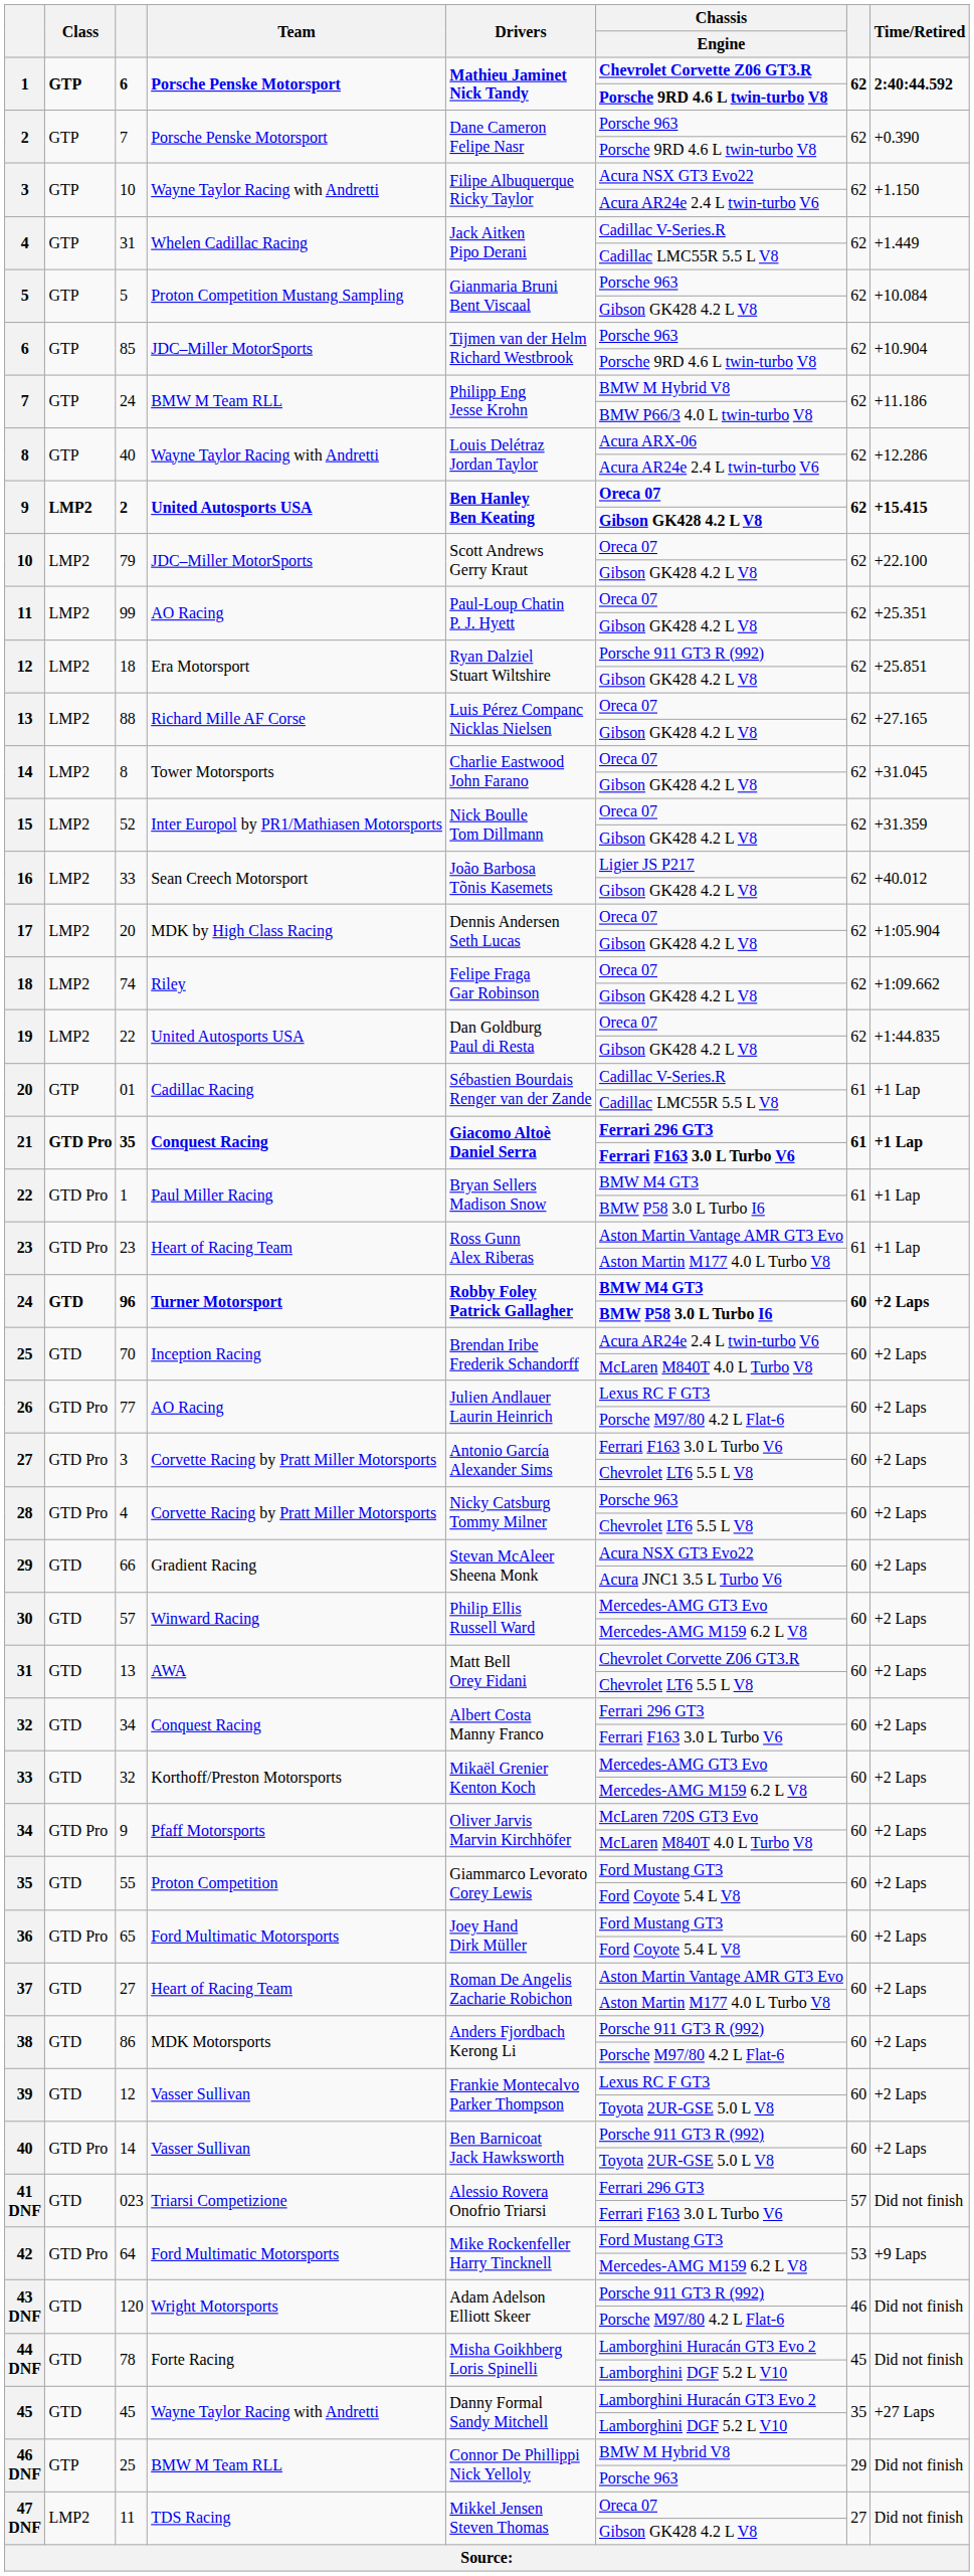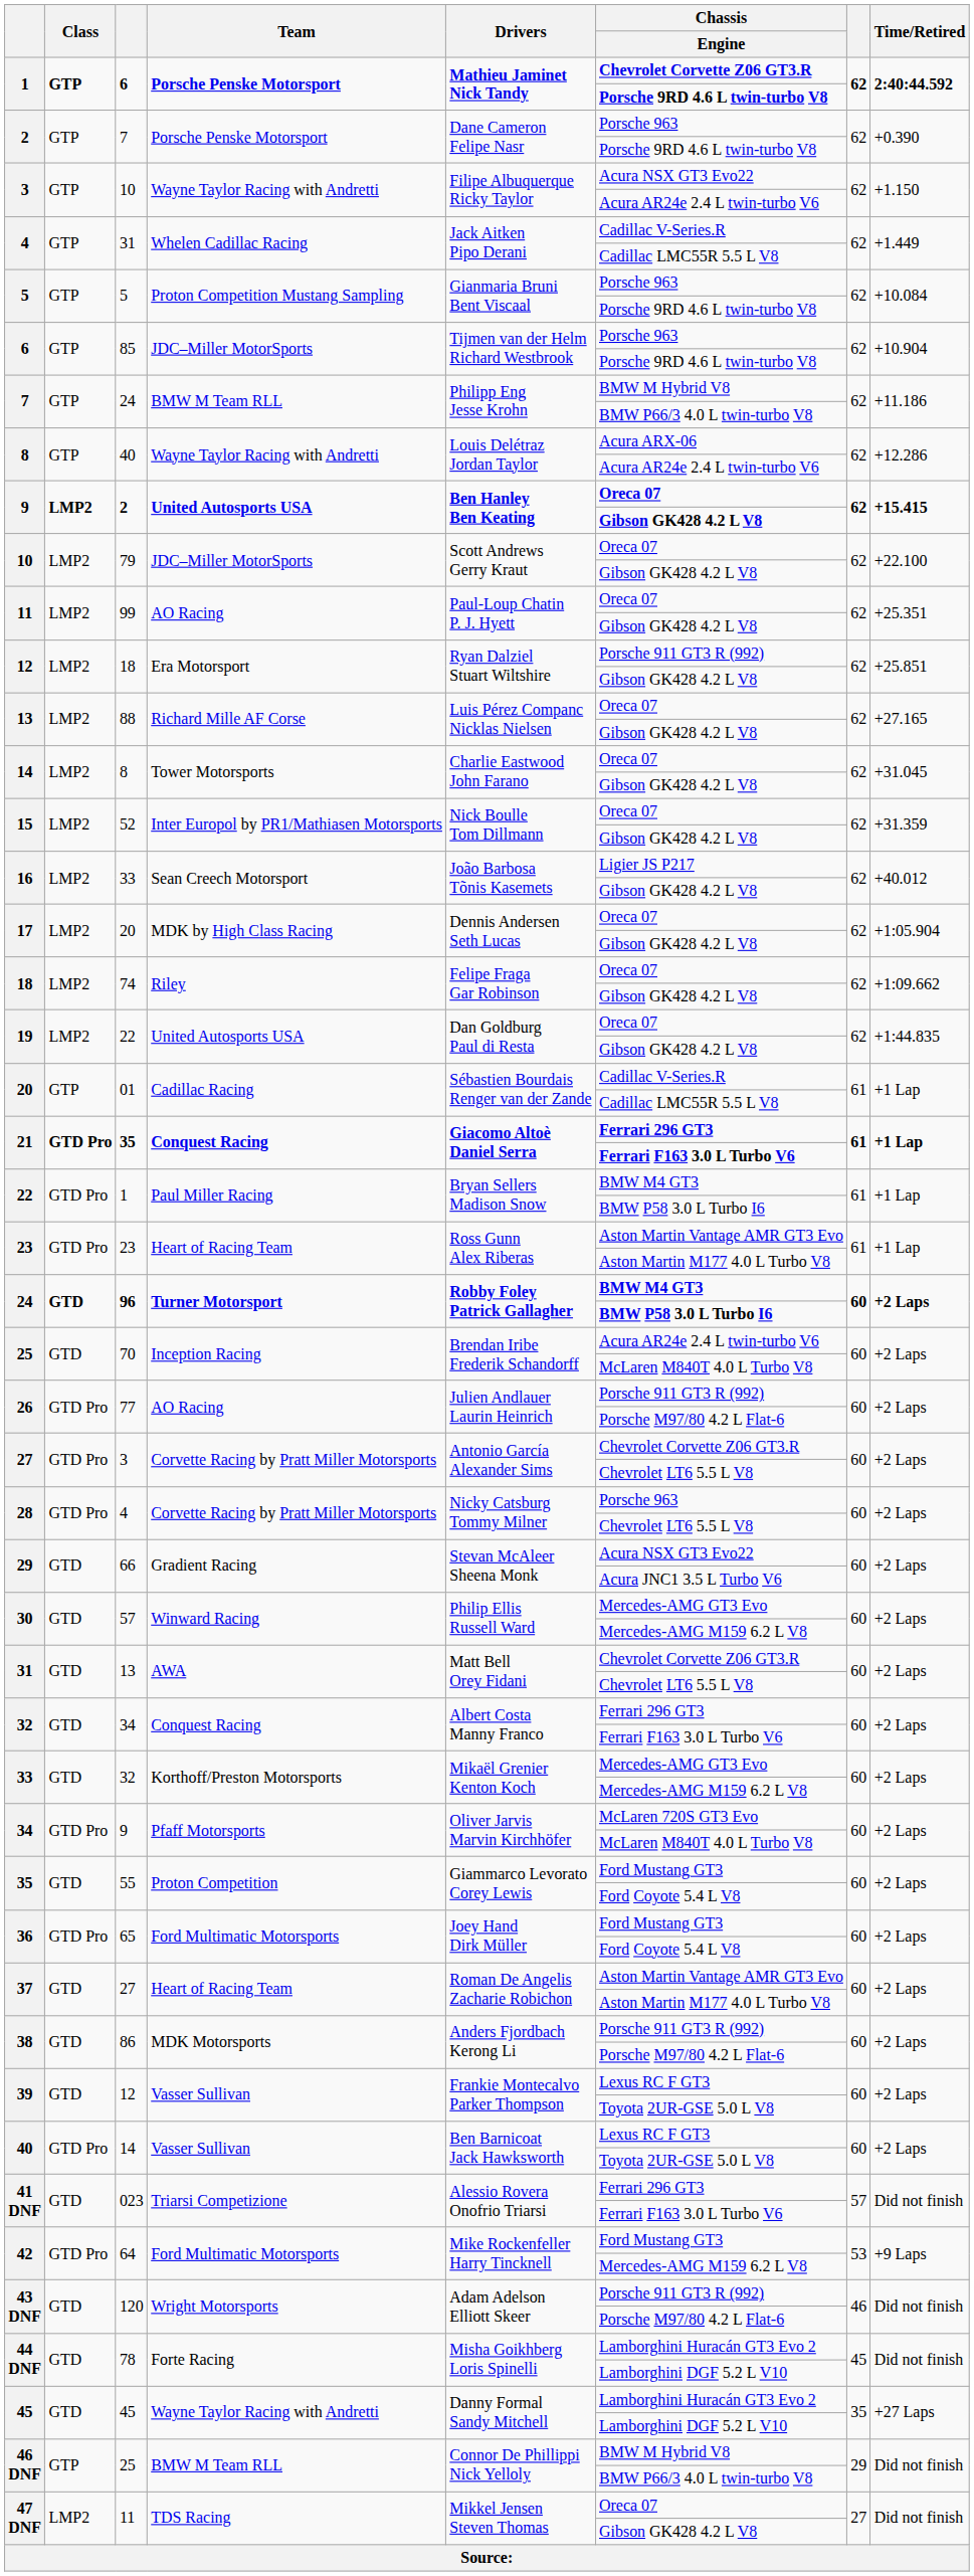row 12 | Chassis / Engine: Gibson GK428 4.2 L V8 -> Porsche 9RD 4.6 L twin-turbo V8
row 53 | Chassis / Engine: Lexus RC F GT3 -> Porsche 911 GT3 R (992)
row 55 | Chassis / Engine: Ferrari F163 3.0 L Turbo V6 -> Chevrolet Corvette Z06 GT3.R
row 81 | Chassis / Engine: Porsche 911 GT3 R (992) -> Lexus RC F GT3
row 94 | Chassis / Engine: Porsche 963 -> BMW P66/3 4.0 L twin-turbo V8
